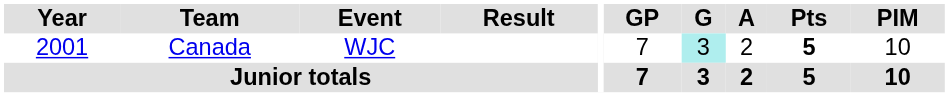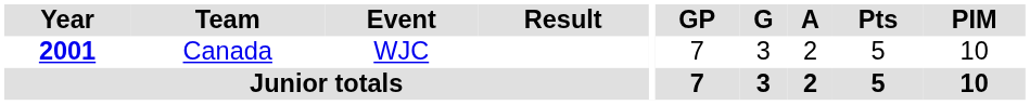Canada | Year: normal -> bold
Canada | G: paleturquoise background -> no background
Canada | Pts: bold -> normal
